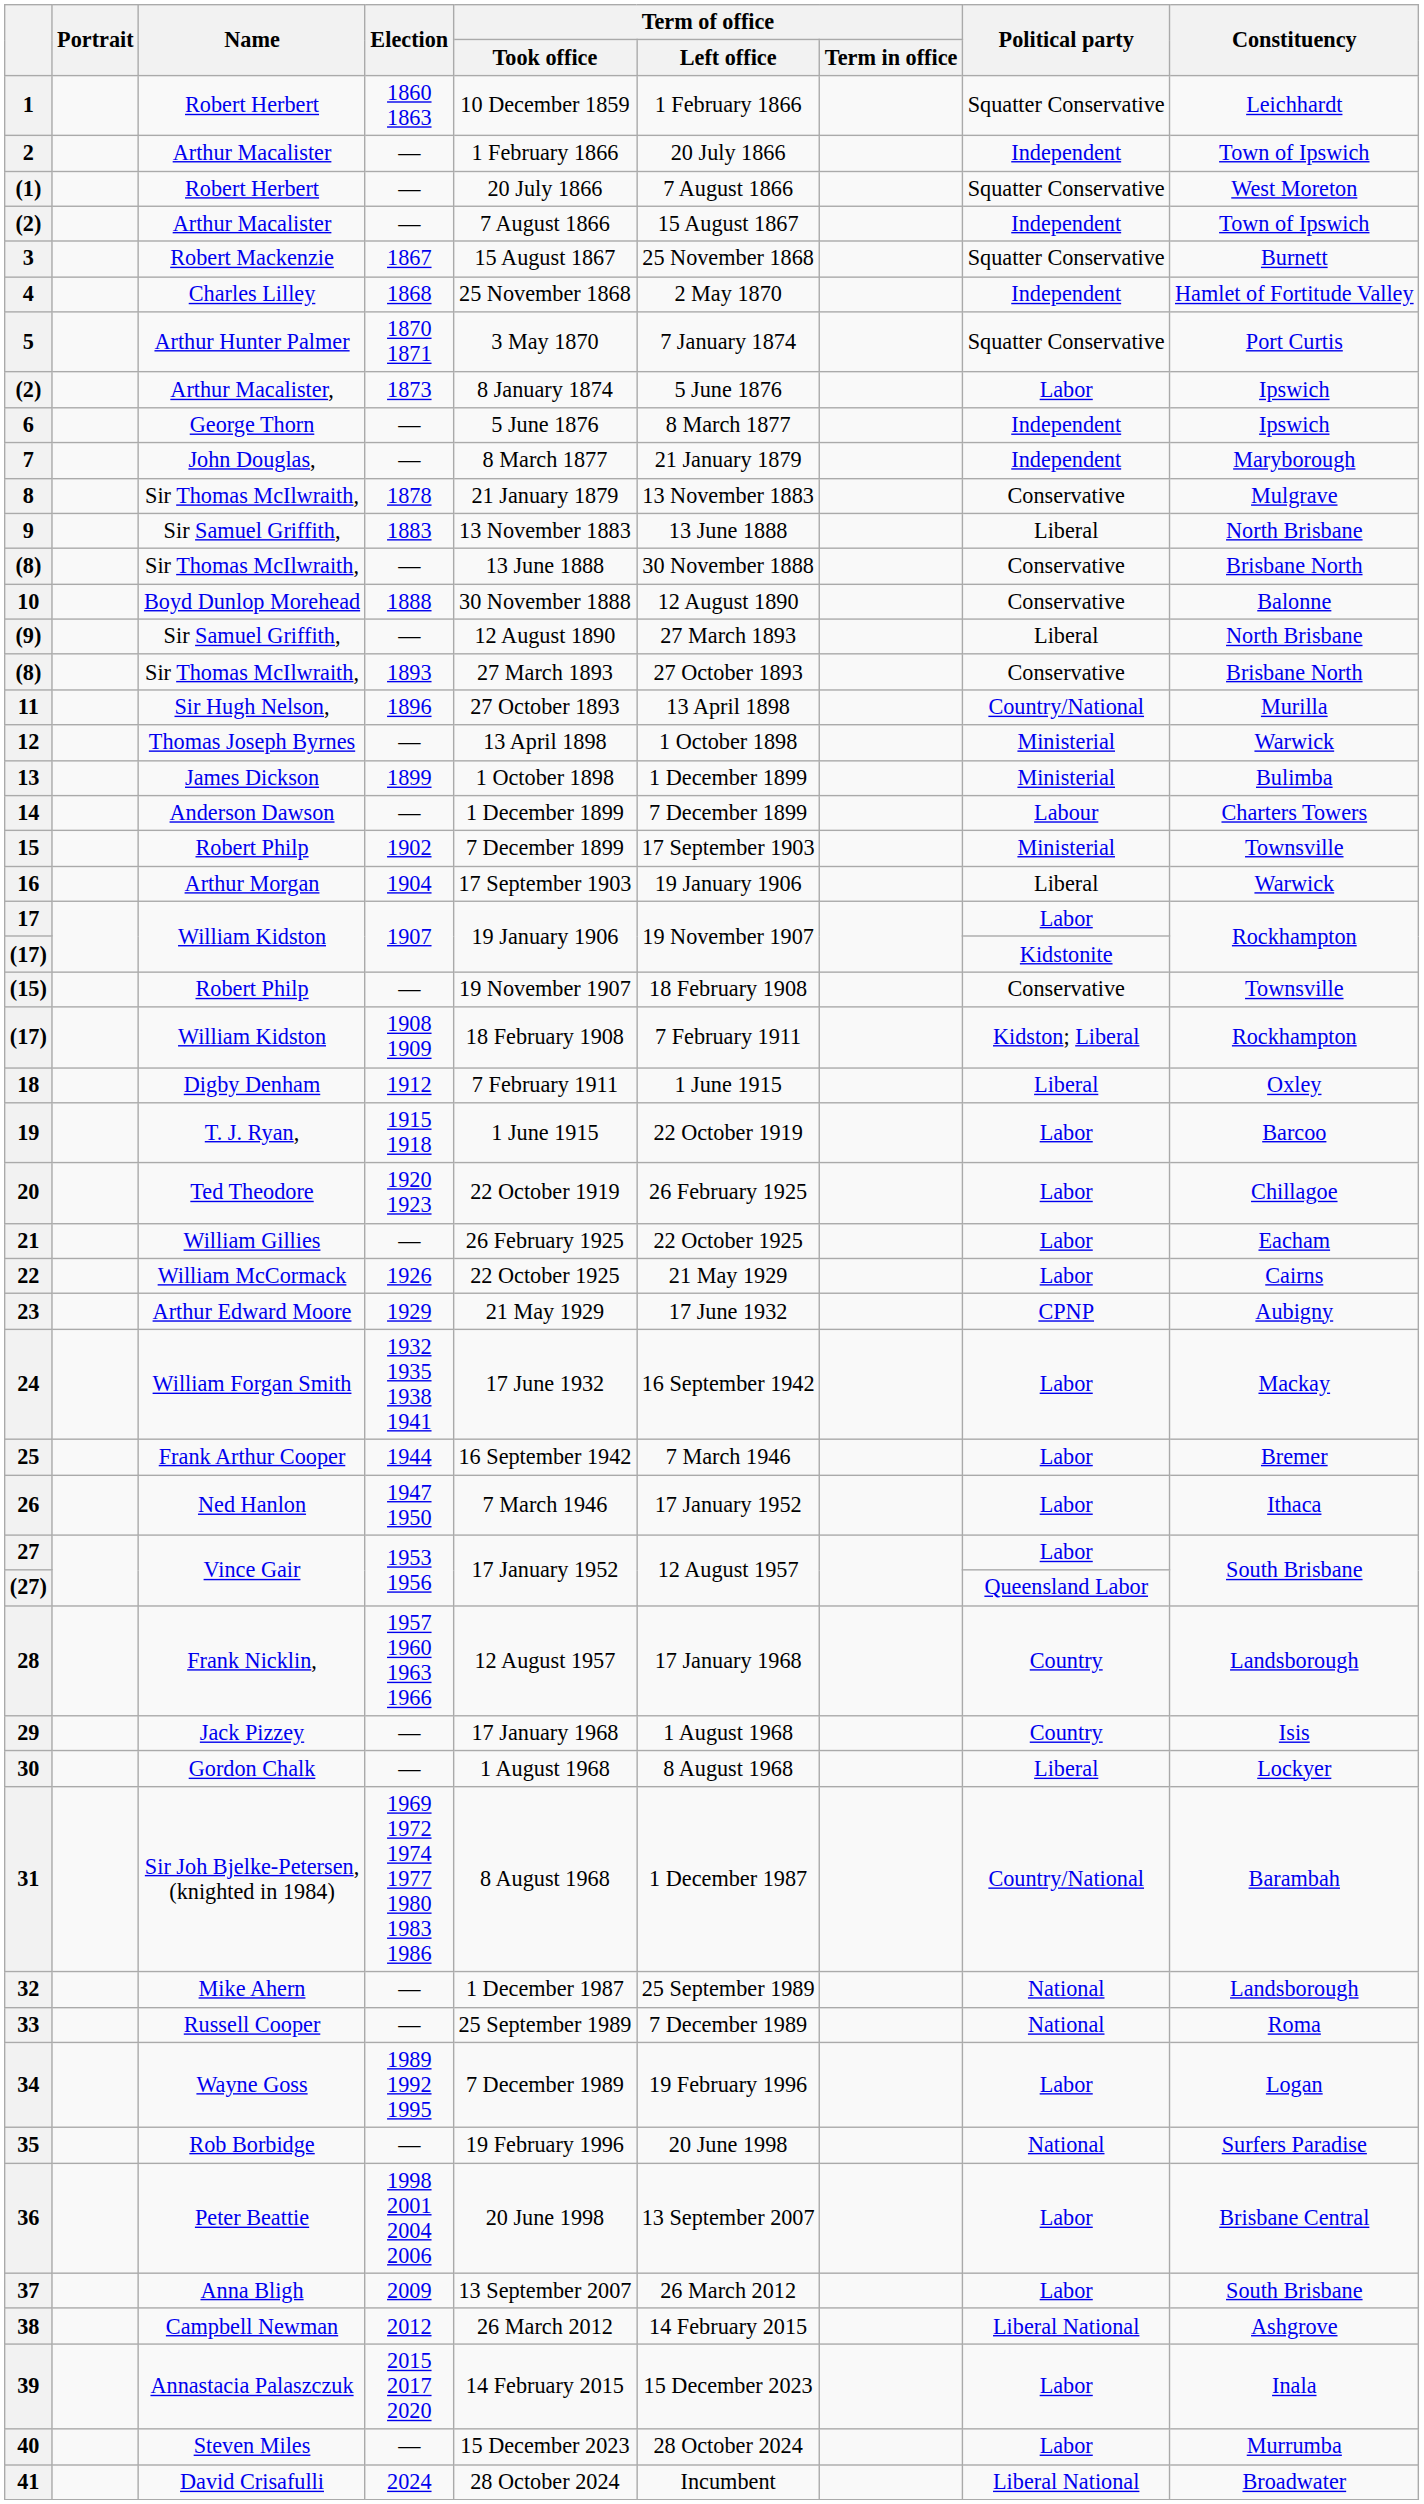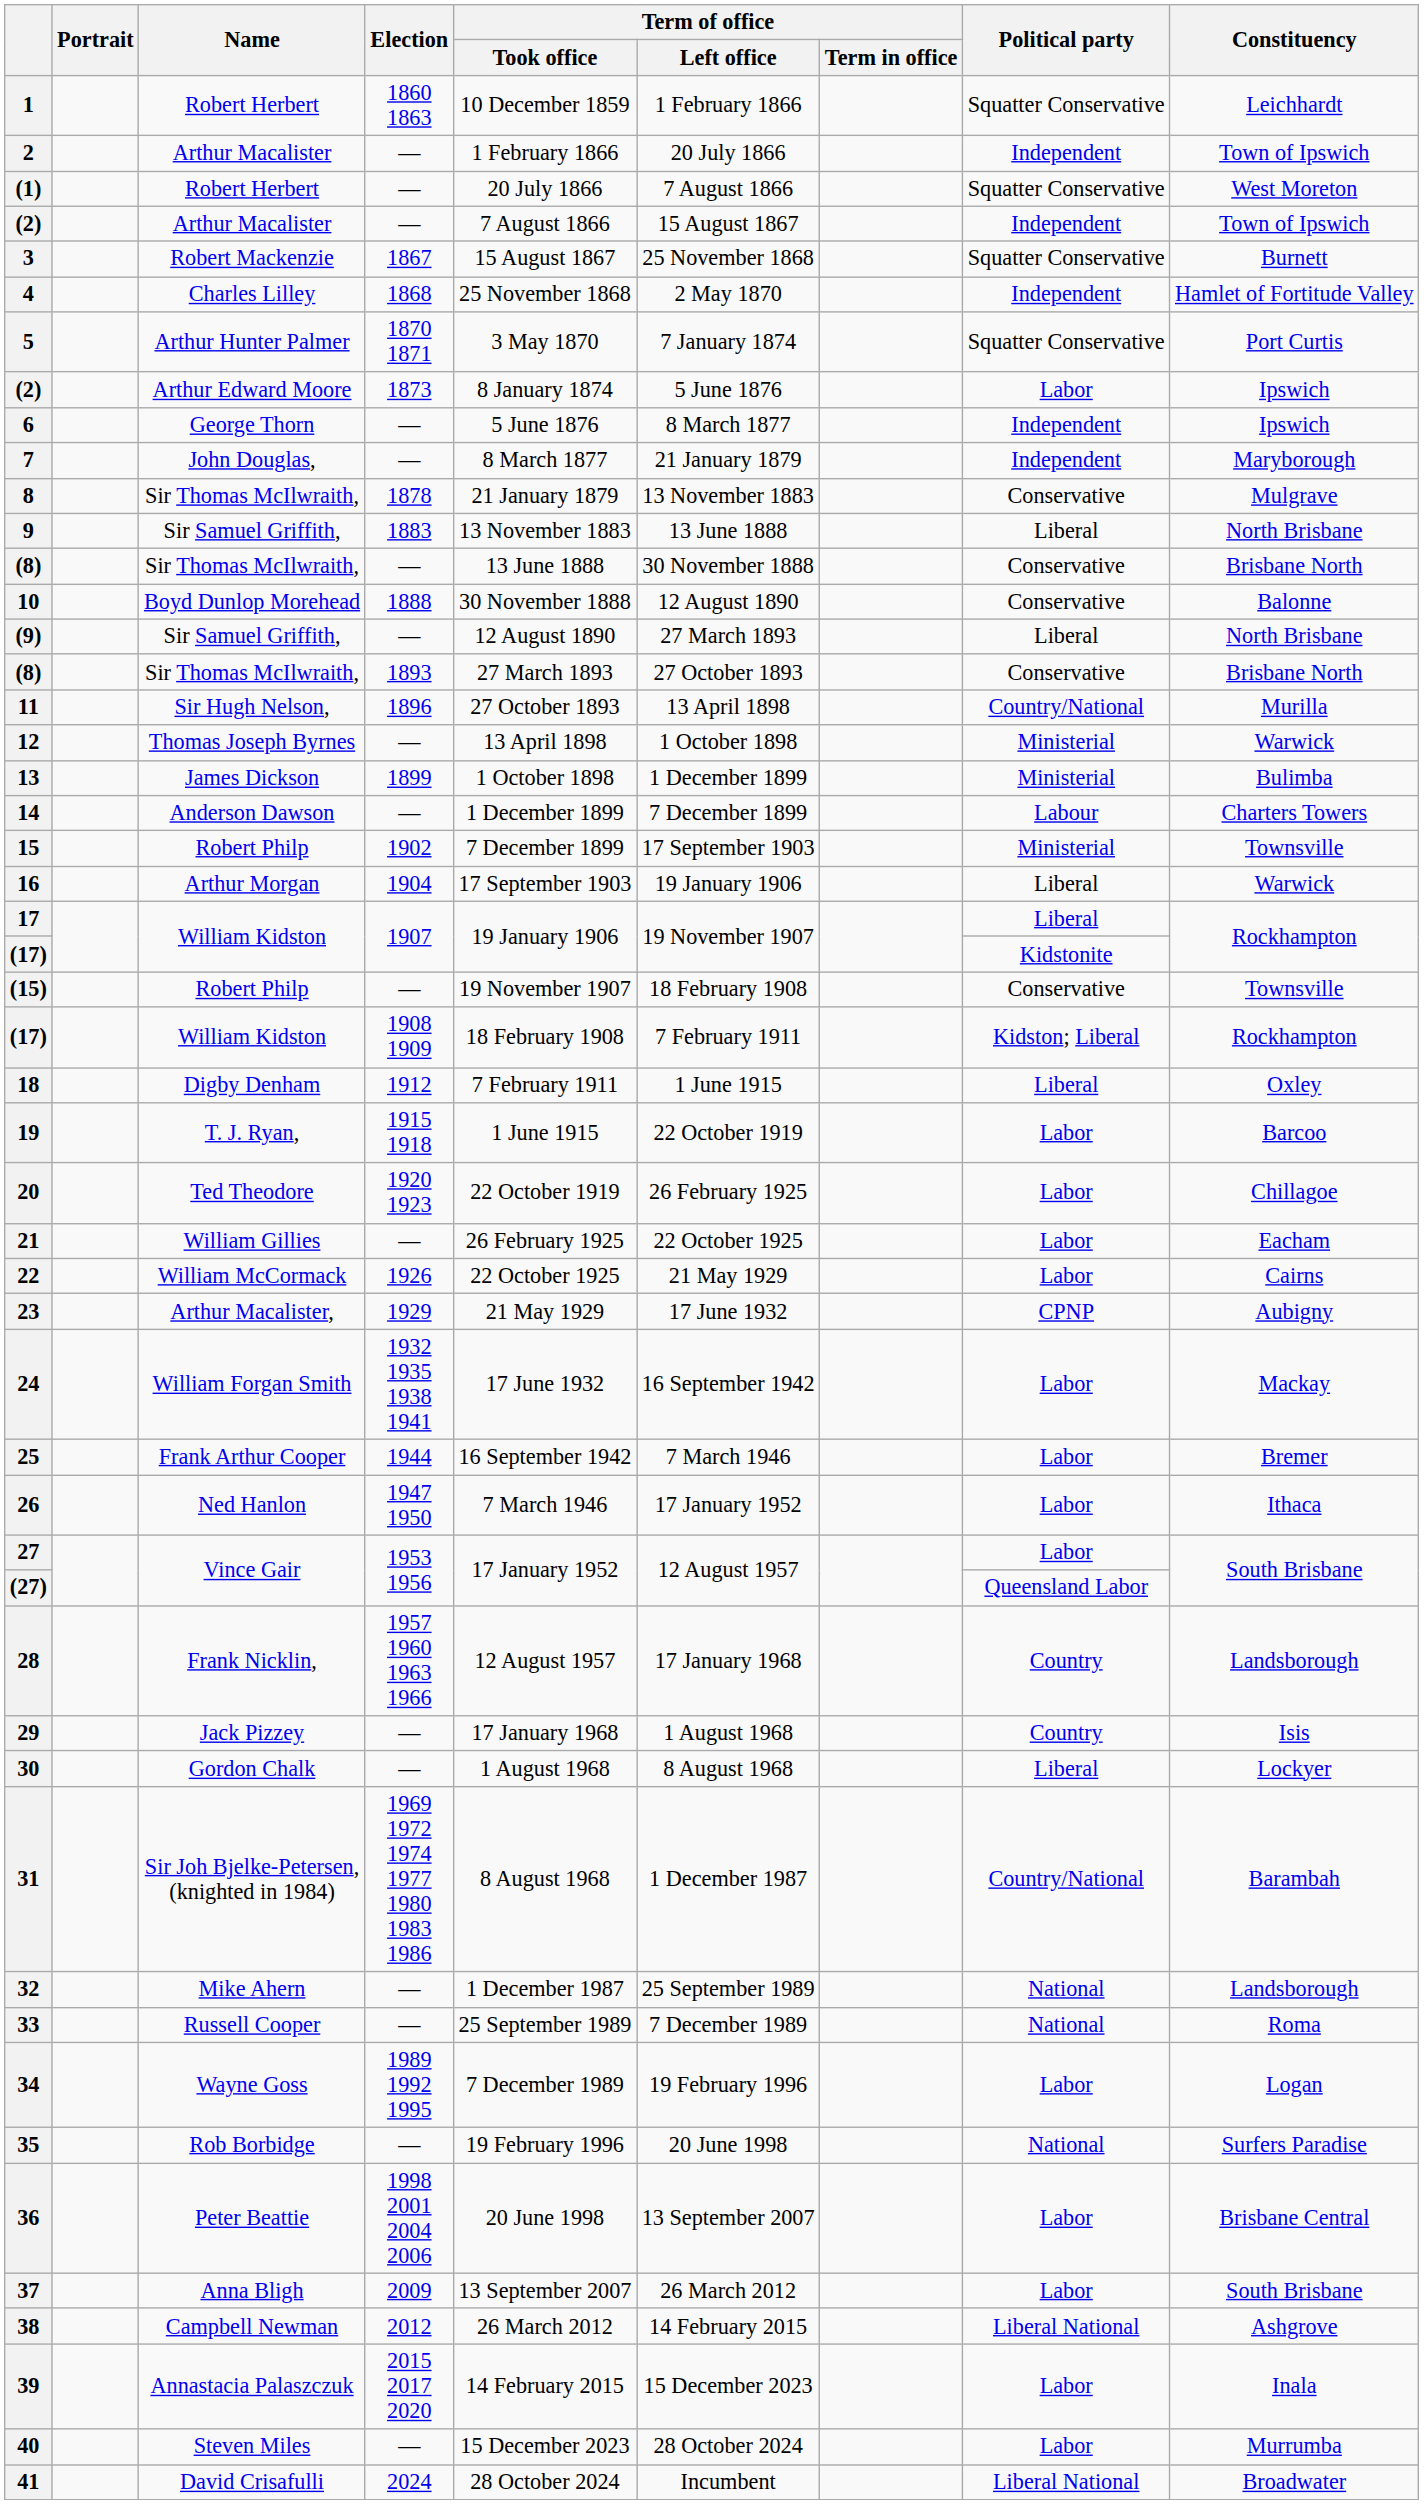(2) / 1873 | Name: Arthur Macalister, -> Arthur Edward Moore
17 | Political party: Labor -> Liberal
23 | Name: Arthur Edward Moore -> Arthur Macalister,
